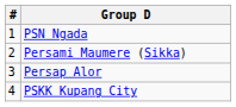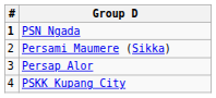PSN Ngada | #: normal -> bold
